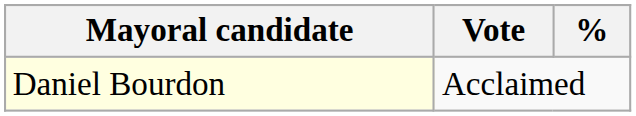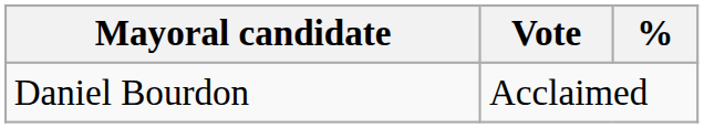Daniel Bourdon | Mayoral candidate: lightyellow background -> no background
